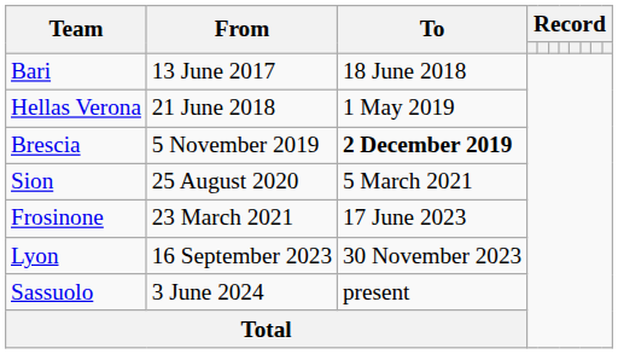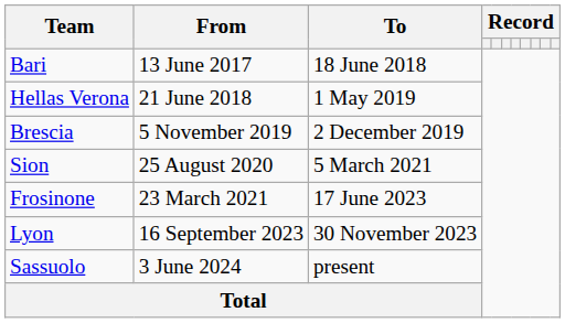Brescia | To: bold -> normal
